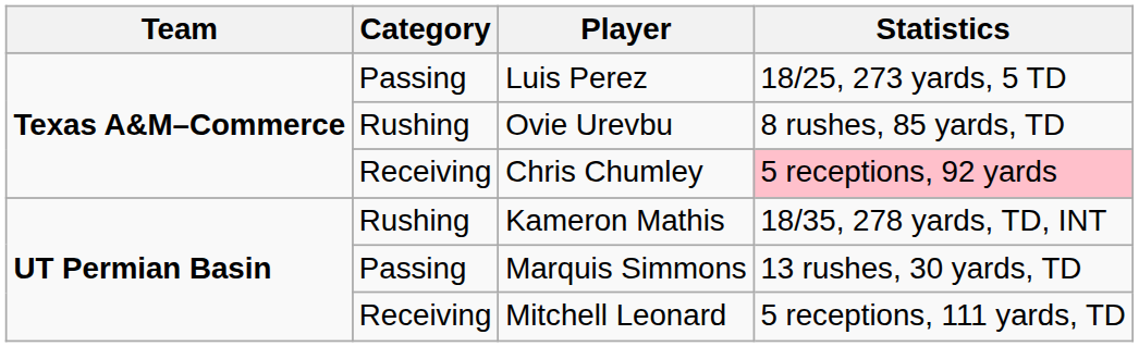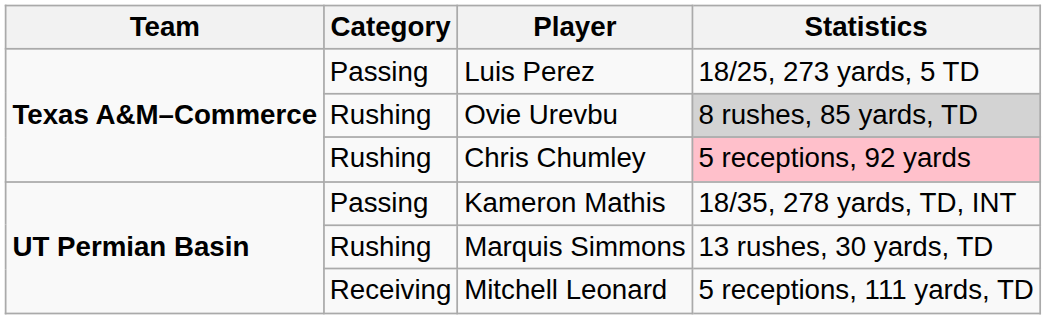Ovie Urevbu | Statistics: no background -> lightgrey background
Chris Chumley | Category: Receiving -> Rushing
Kameron Mathis | Category: Rushing -> Passing
Marquis Simmons | Category: Passing -> Rushing
